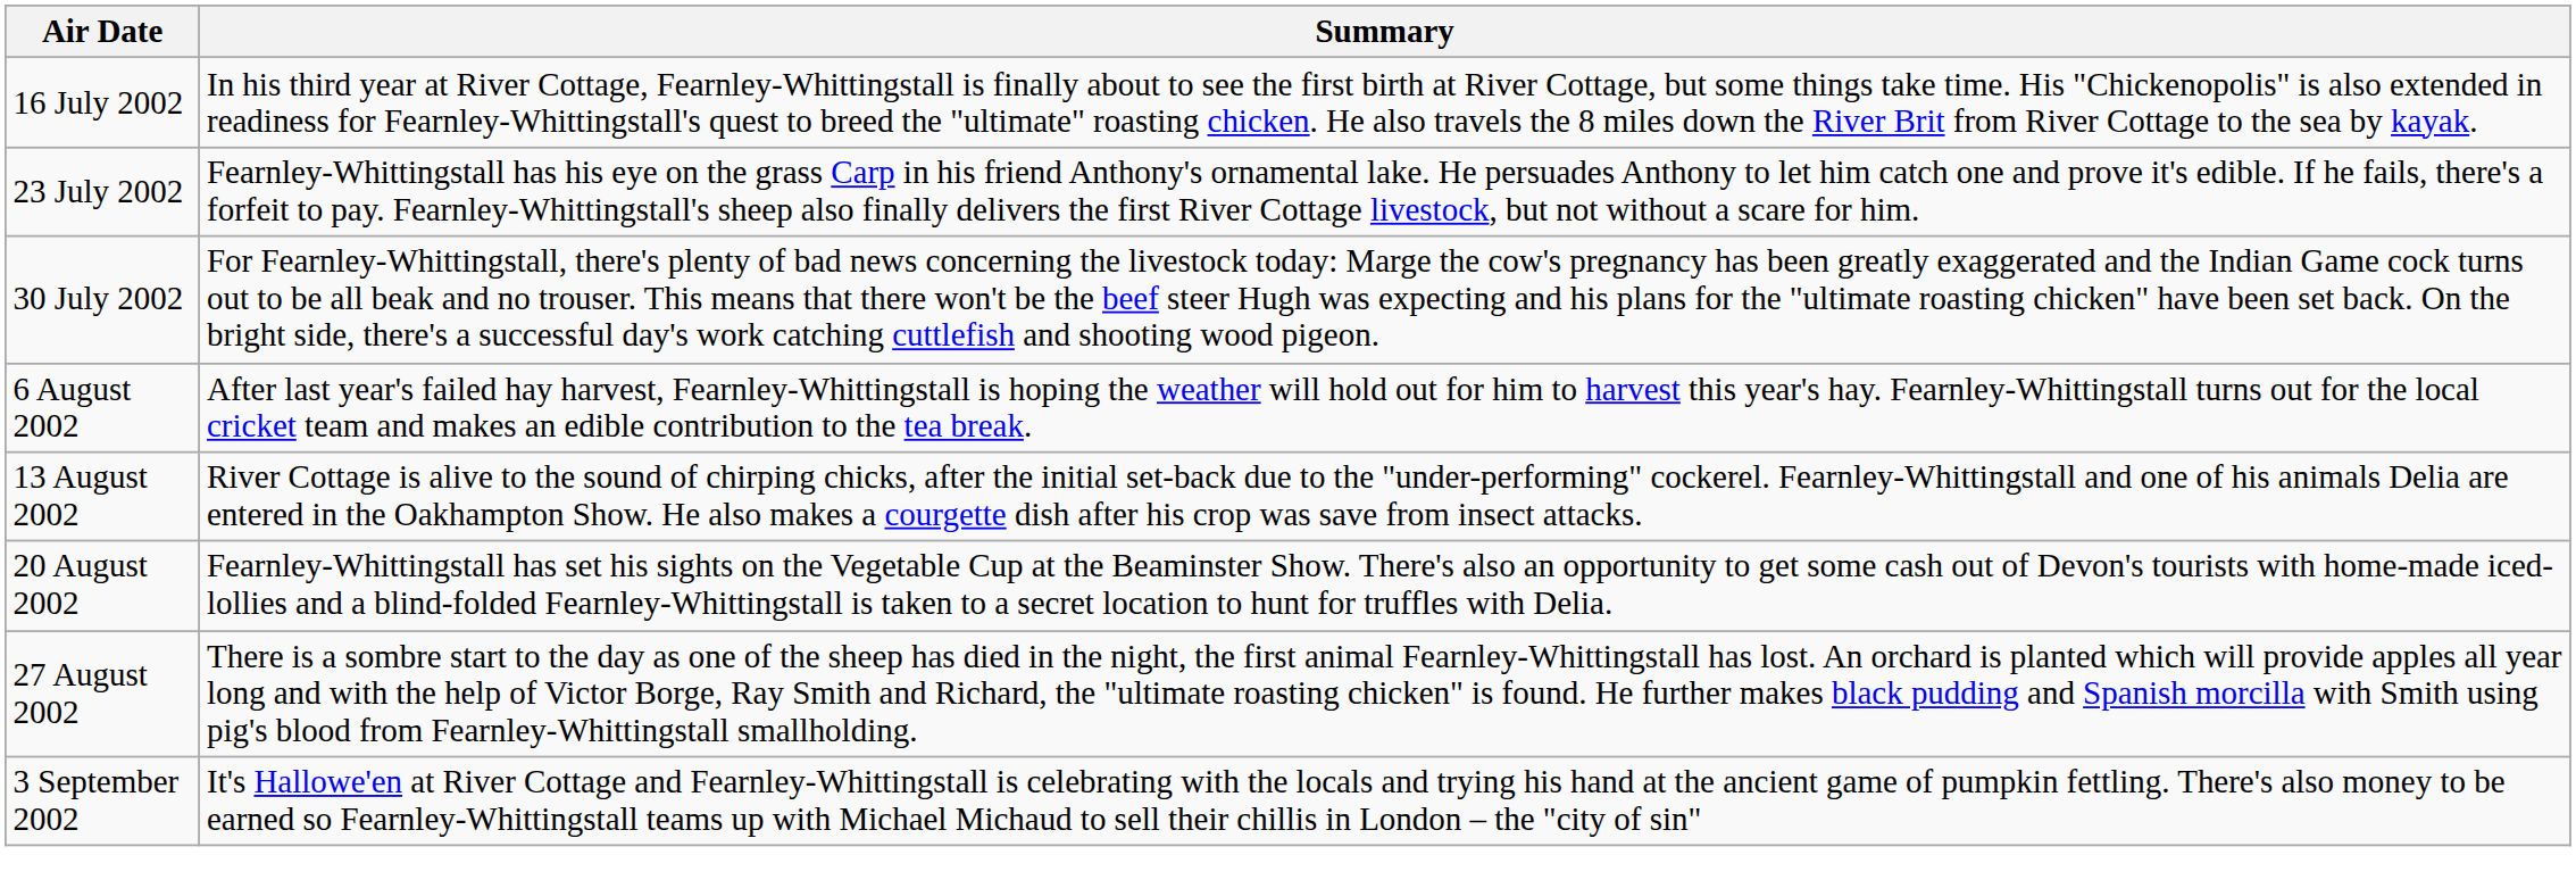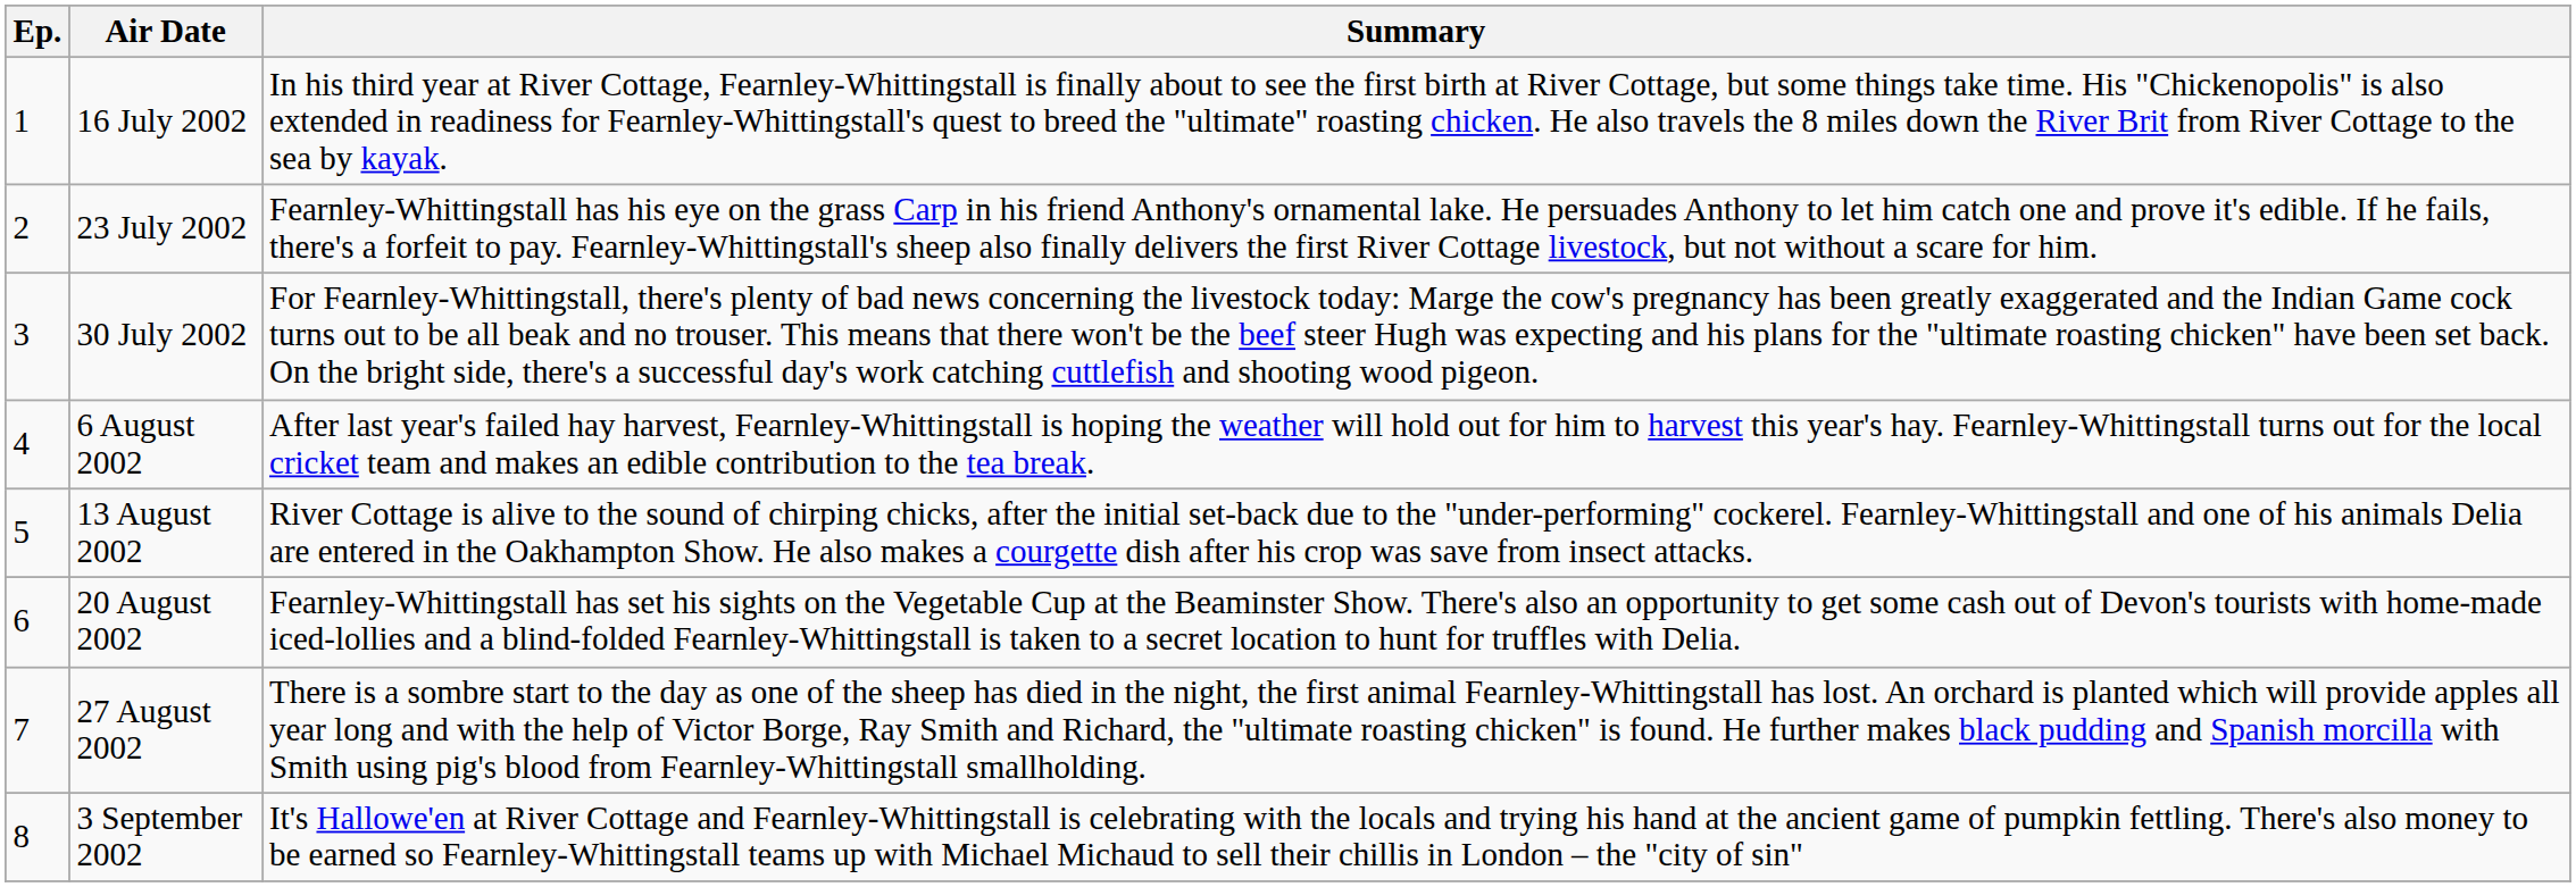+ column: Ep. | 1 | 2 | 3 | 4 | 5 | 6 | 7 | 8
